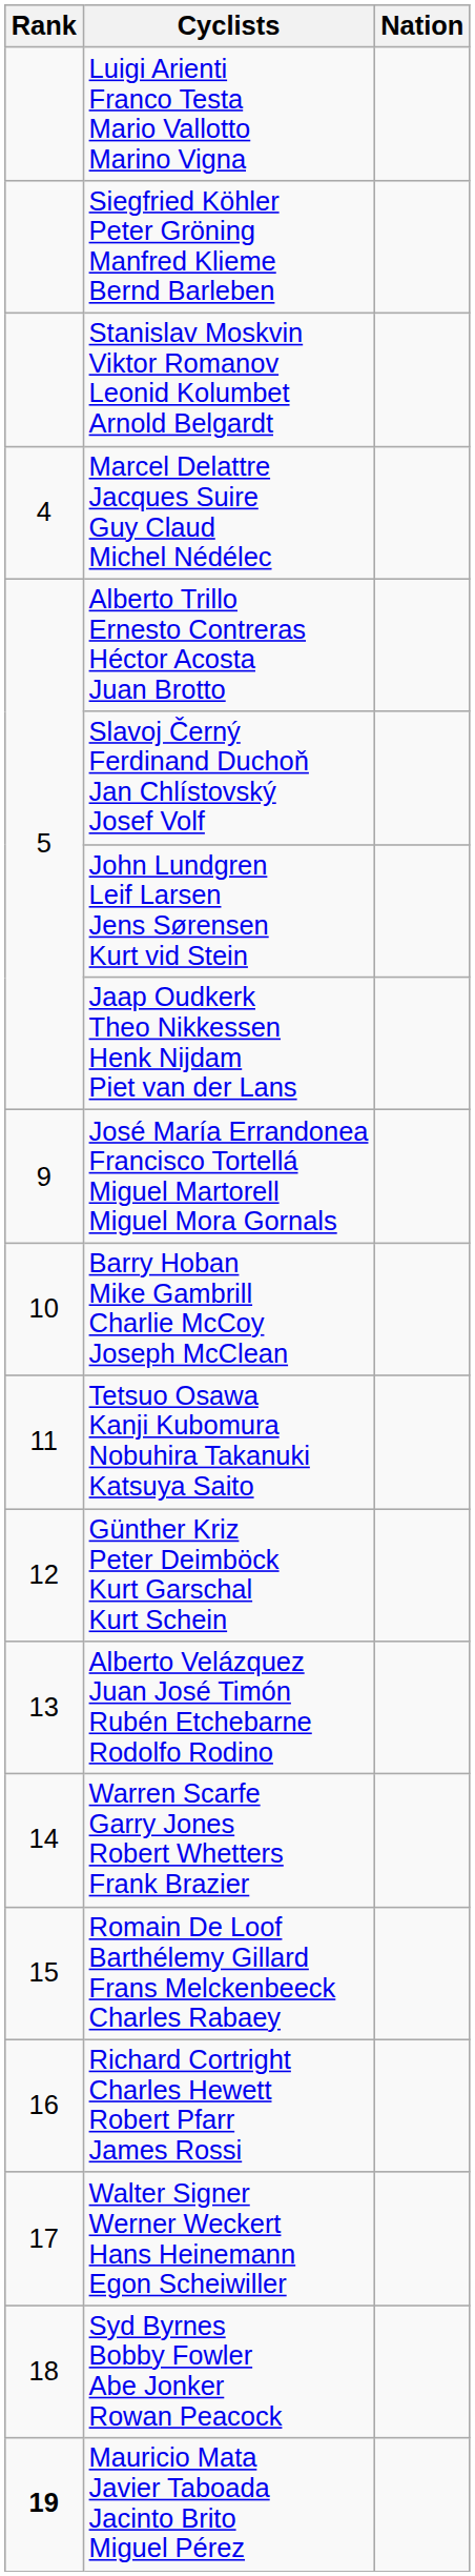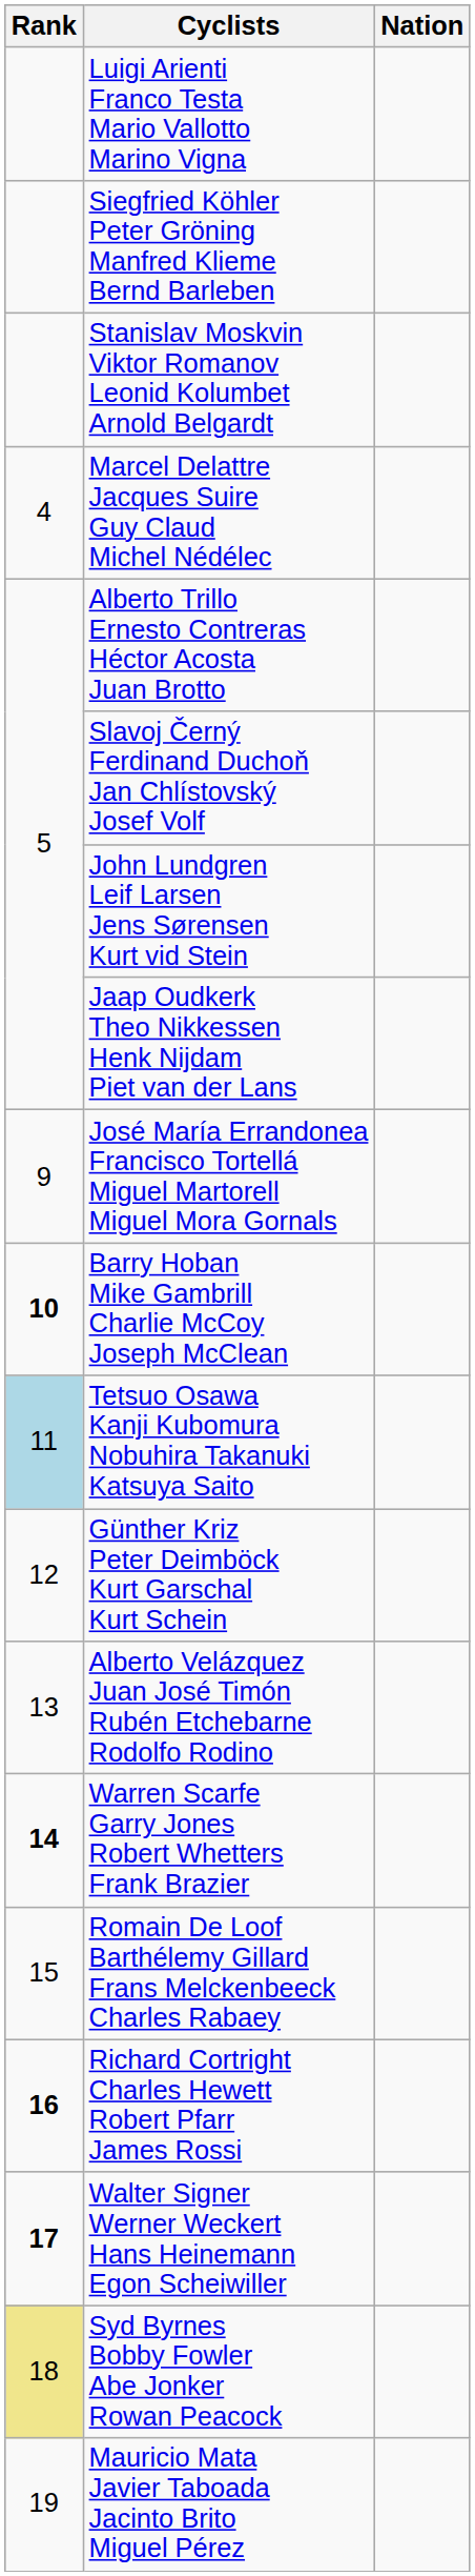Barry Hoban Mike Gambrill Charlie McCoy Joseph McClean | Rank: normal -> bold
Tetsuo Osawa Kanji Kubomura Nobuhira Takanuki Katsuya Saito | Rank: no background -> lightblue background
Warren Scarfe Garry Jones Robert Whetters Frank Brazier | Rank: normal -> bold
Richard Cortright Charles Hewett Robert Pfarr James Rossi | Rank: normal -> bold
Walter Signer Werner Weckert Hans Heinemann Egon Scheiwiller | Rank: normal -> bold
Syd Byrnes Bobby Fowler Abe Jonker Rowan Peacock | Rank: no background -> khaki background
Mauricio Mata Javier Taboada Jacinto Brito Miguel Pérez | Rank: bold -> normal
